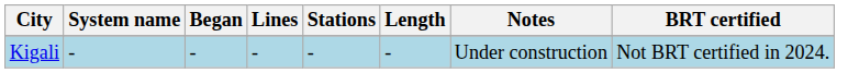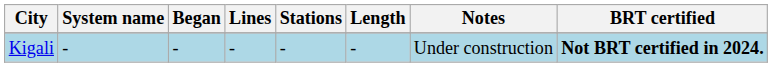Kigali | BRT certified: normal -> bold
